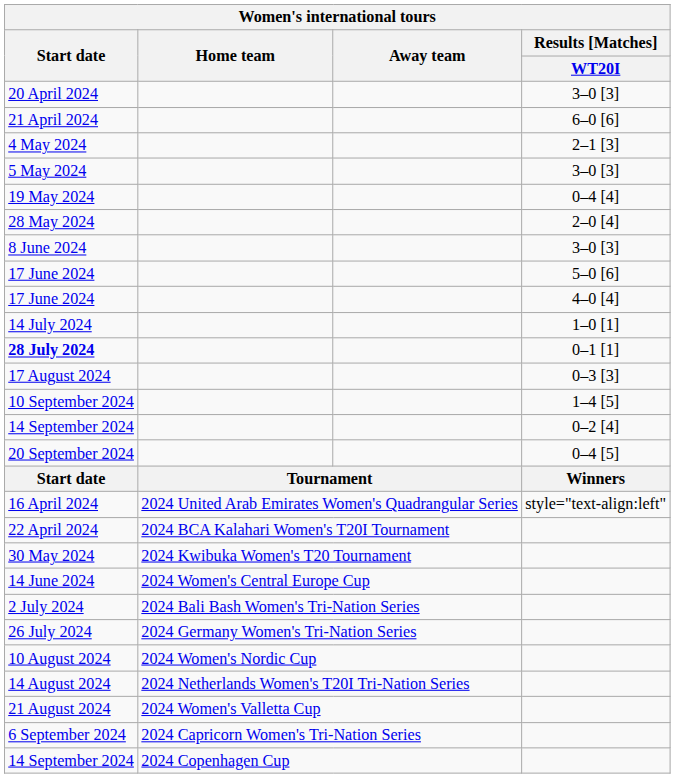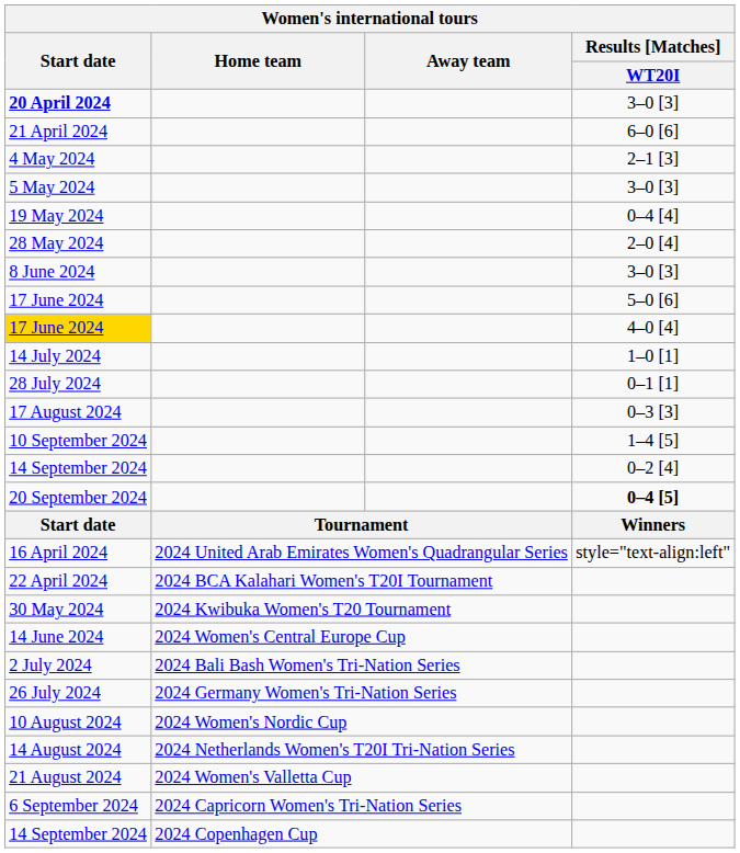20 April 2024 | Women's international tours / Start date: normal -> bold
17 June 2024 / 4–0 [4] | Women's international tours / Start date: no background -> gold background
28 July 2024 | Women's international tours / Start date: bold -> normal
20 September 2024 | Women's international tours / Results [Matches] / WT20I: normal -> bold
